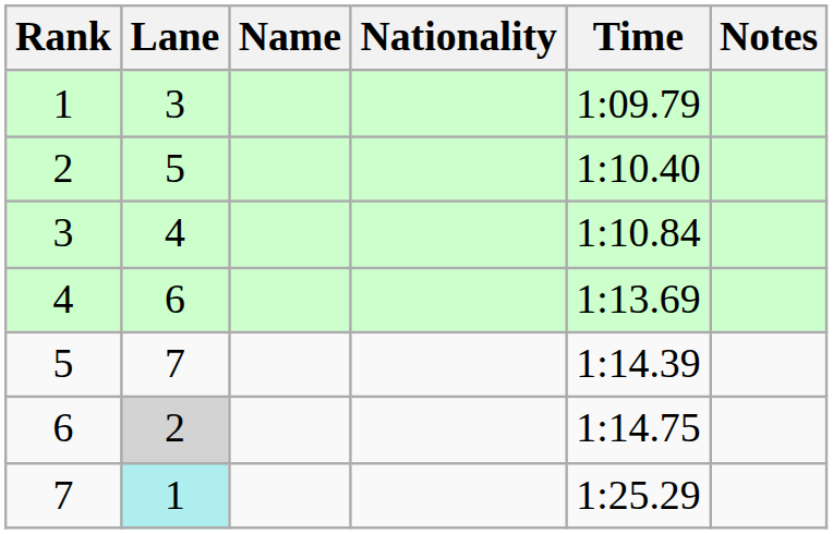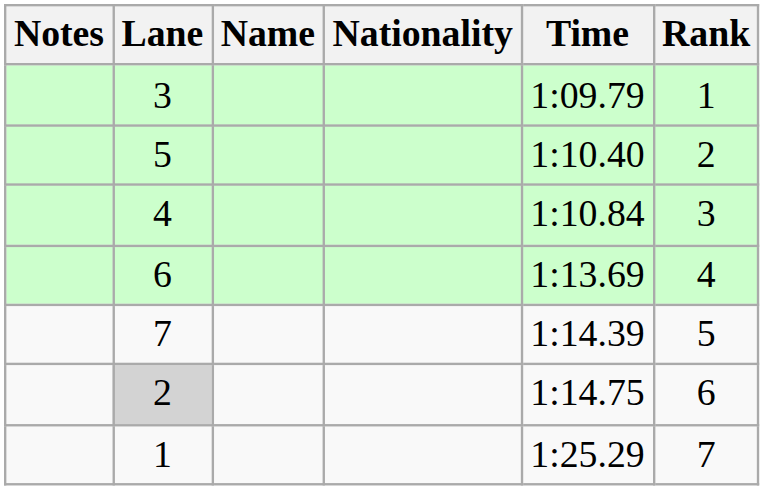columns swapped: Rank <-> Notes
row 8 | Lane: paleturquoise background -> no background
